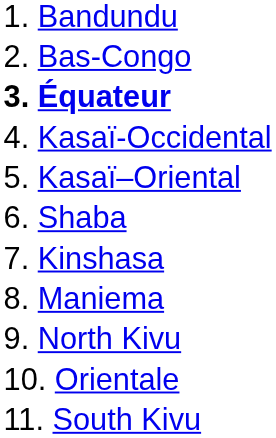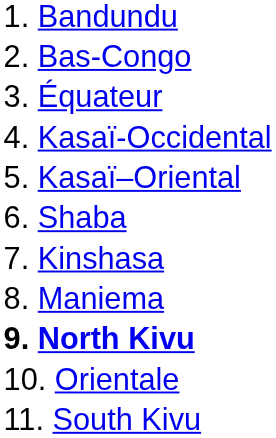3. Équateur | column 1: bold -> normal
9. North Kivu | column 1: normal -> bold
